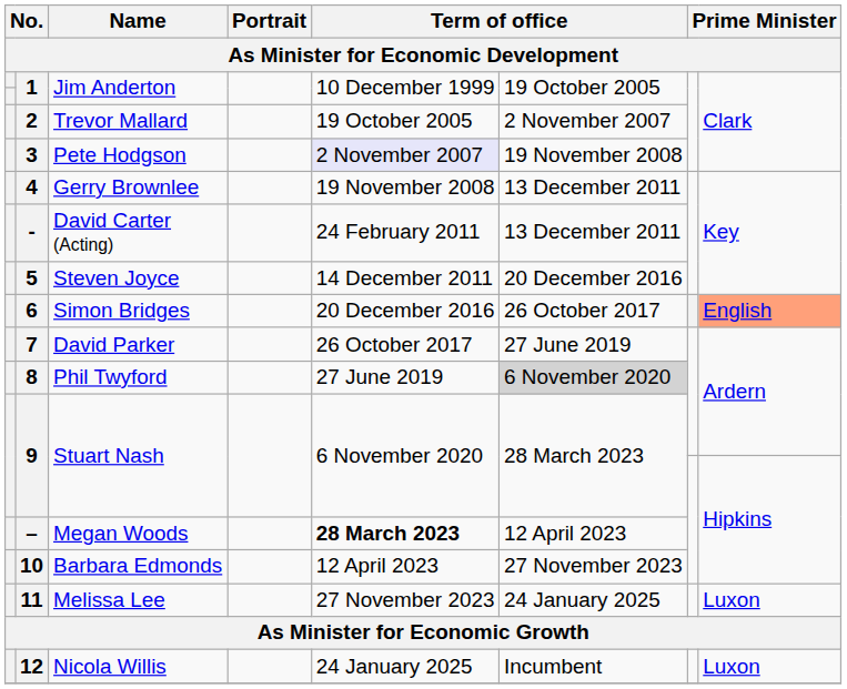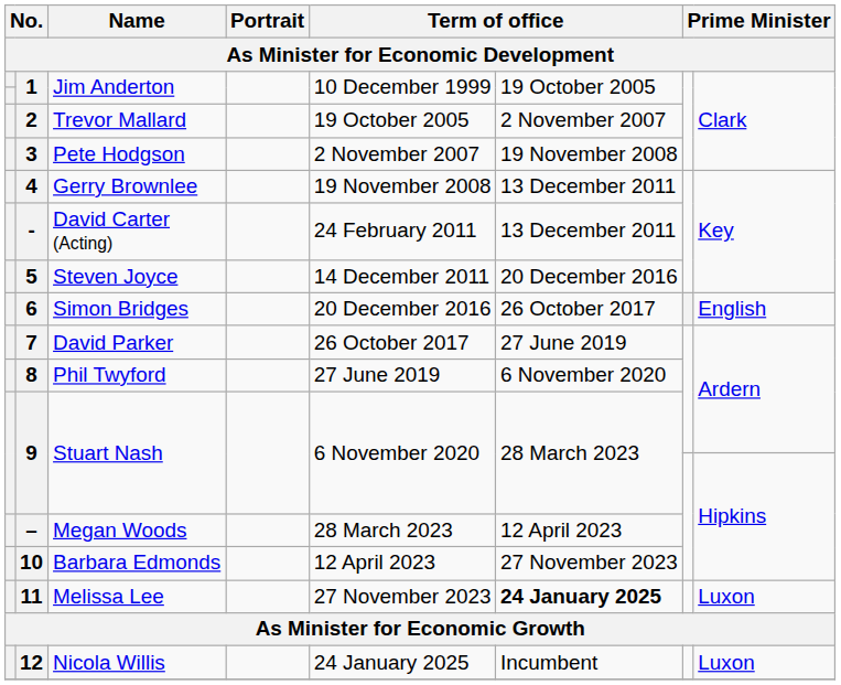3 | column 5: lavender background -> no background
6 | column 8: lightsalmon background -> no background
8 | column 6: lightgrey background -> no background
– | column 5: bold -> normal
11 | column 6: normal -> bold
